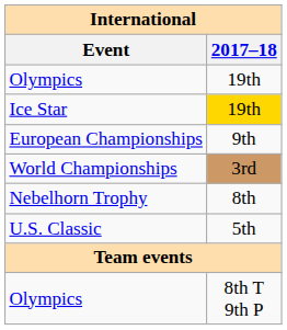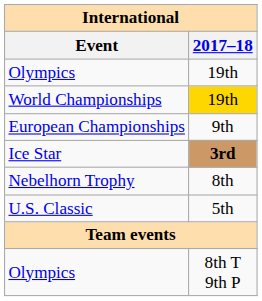row 4 | Event: Ice Star -> World Championships
row 6 | Event: World Championships -> Ice Star
row 6 | 2017–18: normal -> bold
